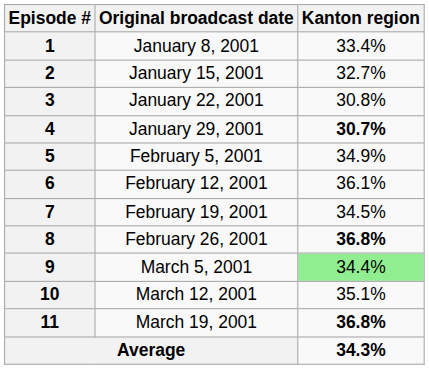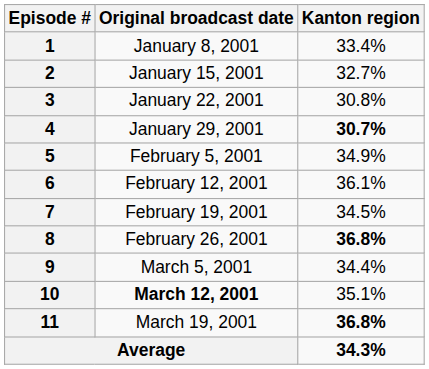9 | Kanton region: lightgreen background -> no background
10 | Original broadcast date: normal -> bold
